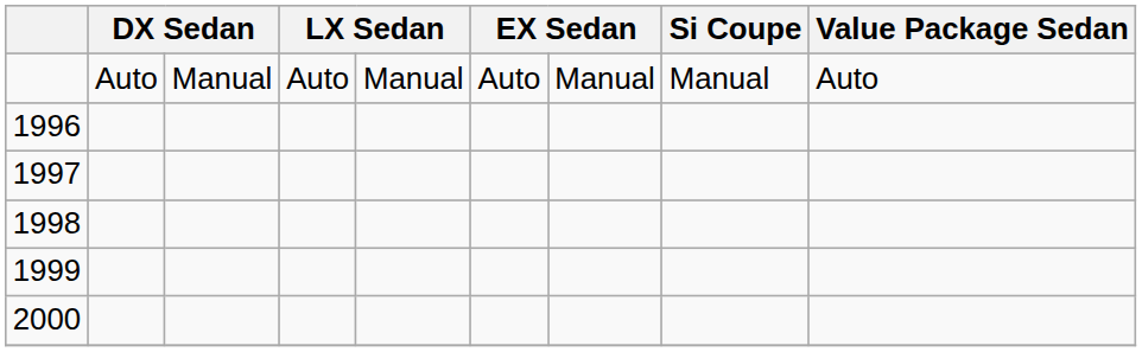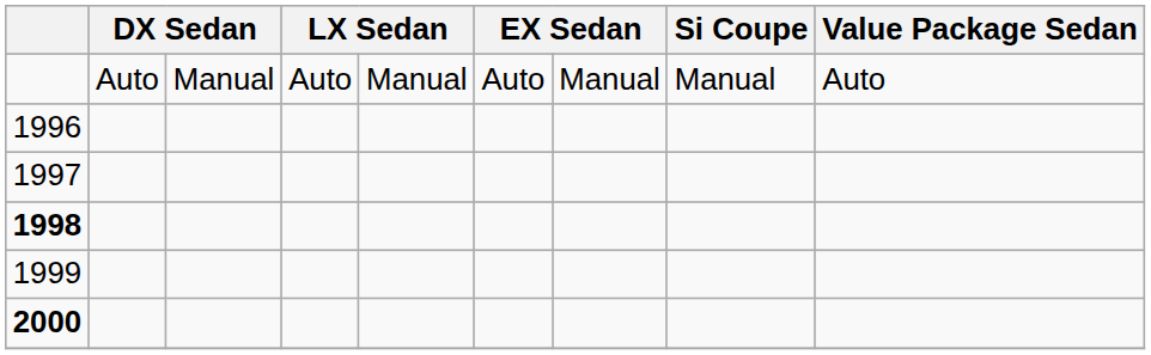1998 | column 1: normal -> bold
2000 | column 1: normal -> bold
